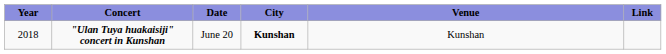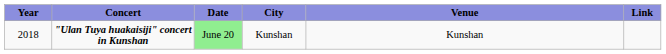"Ulan Tuya huakaisiji" concert in Kunshan | Date: no background -> lightgreen background
"Ulan Tuya huakaisiji" concert in Kunshan | City: bold -> normal
